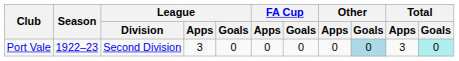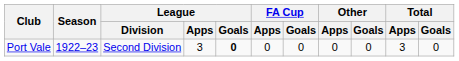Port Vale | League / Goals: normal -> bold
Port Vale | Other / Goals: lightblue background -> no background
Port Vale | Total / Goals: paleturquoise background -> no background
